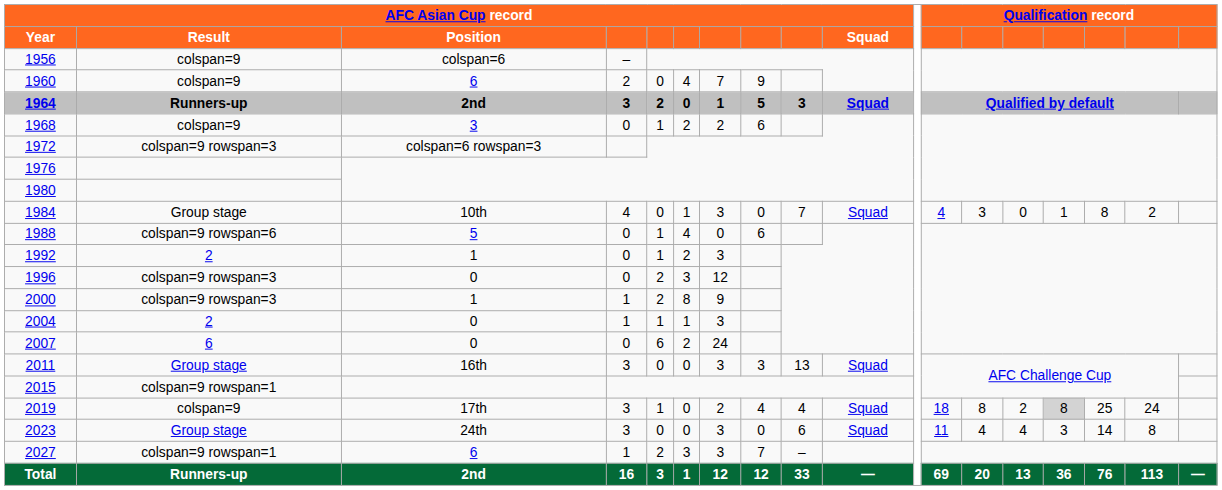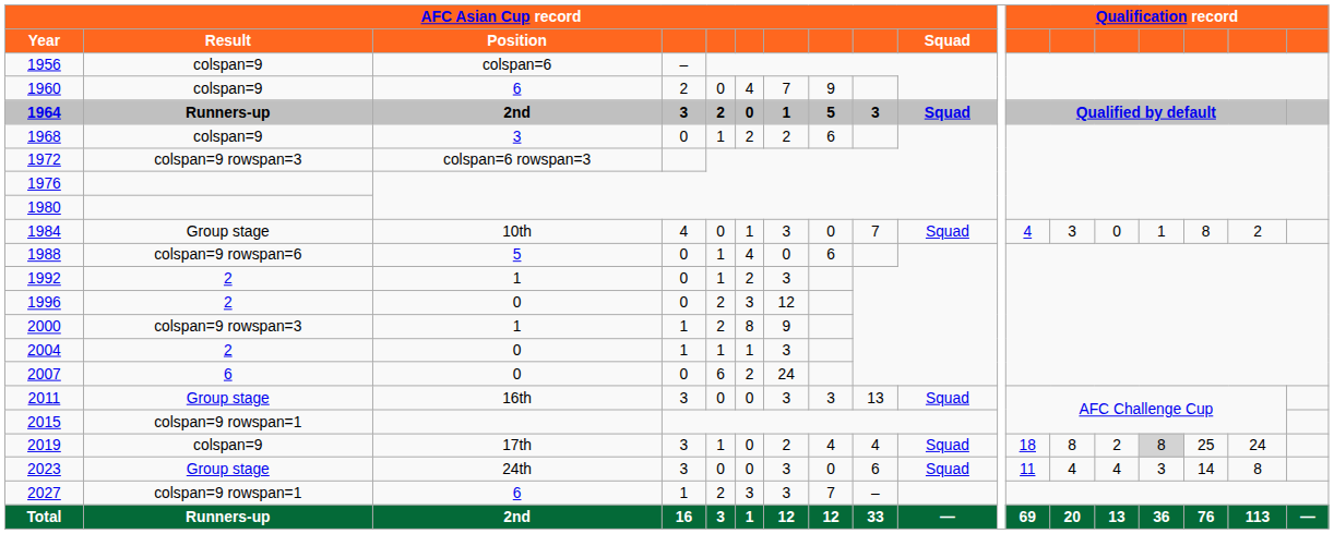1996 | AFC Asian Cup record / Result: colspan=9 rowspan=3 -> 2
